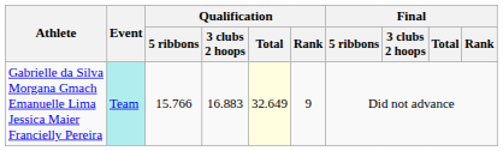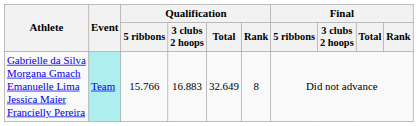row 3 | Qualification / Total: lightyellow background -> no background
row 3 | Qualification / Rank: 9 -> 8
